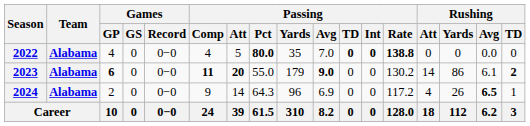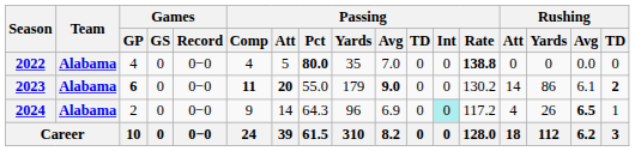2022 | Passing / TD: bold -> normal
2022 | Passing / Int: bold -> normal
2024 | Passing / Int: no background -> paleturquoise background
